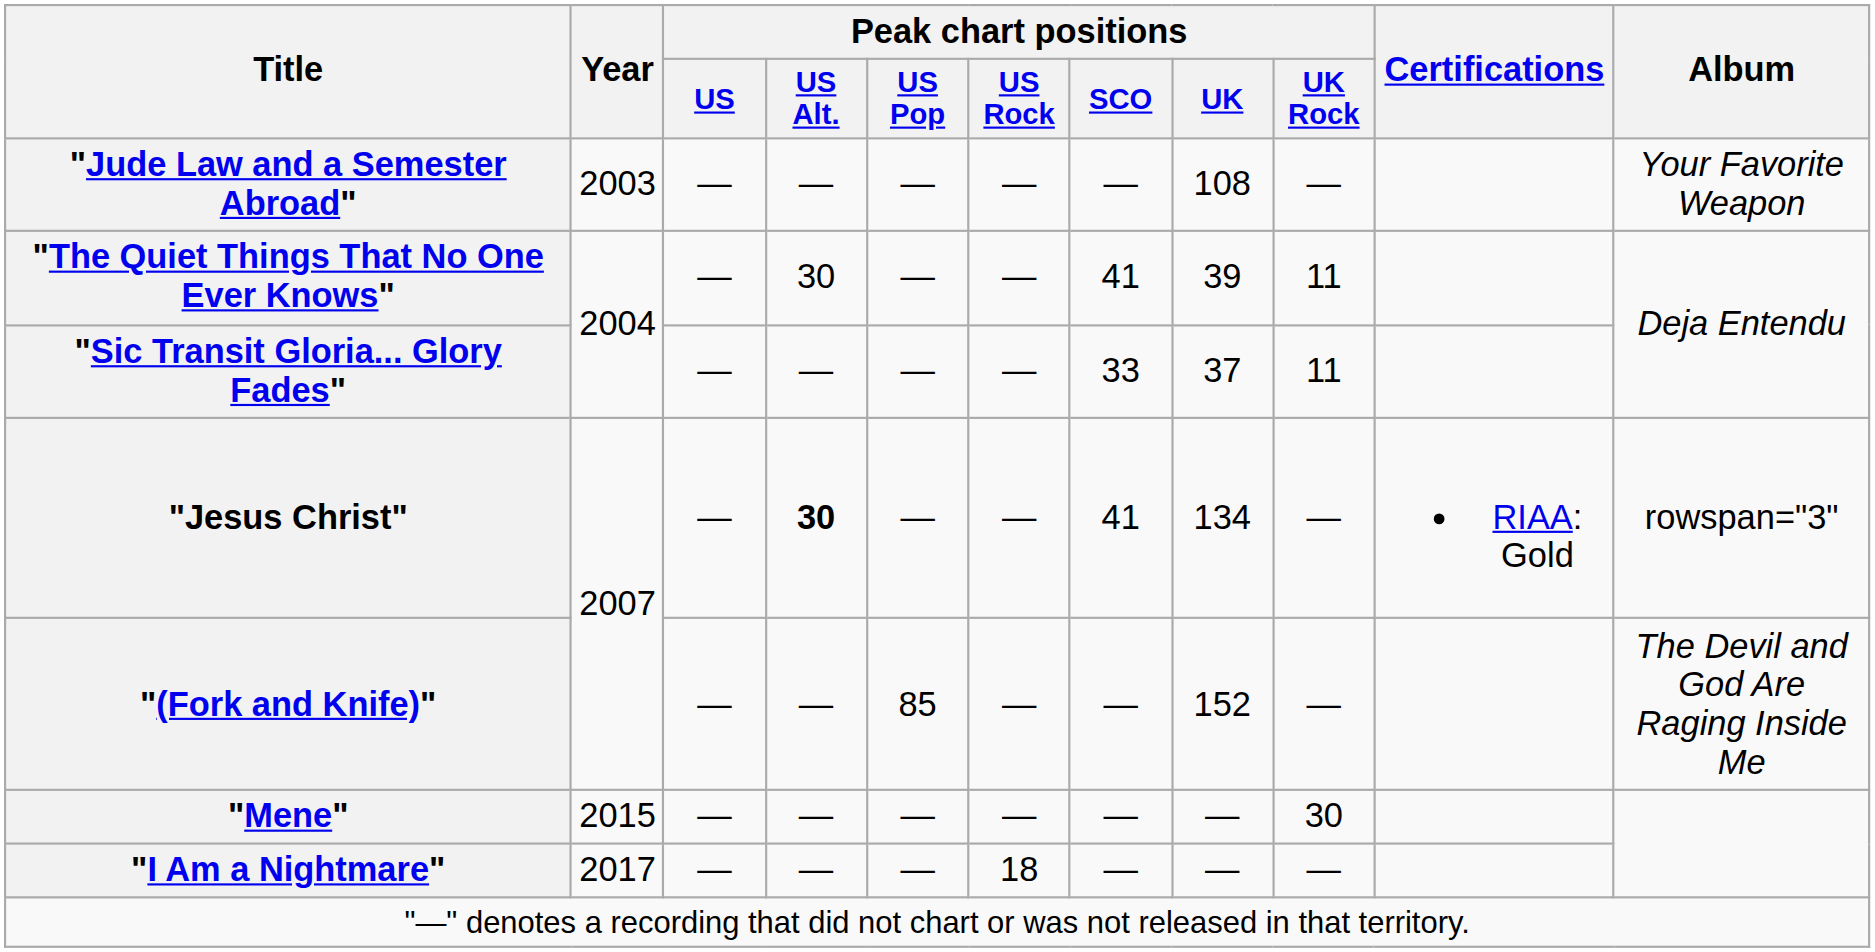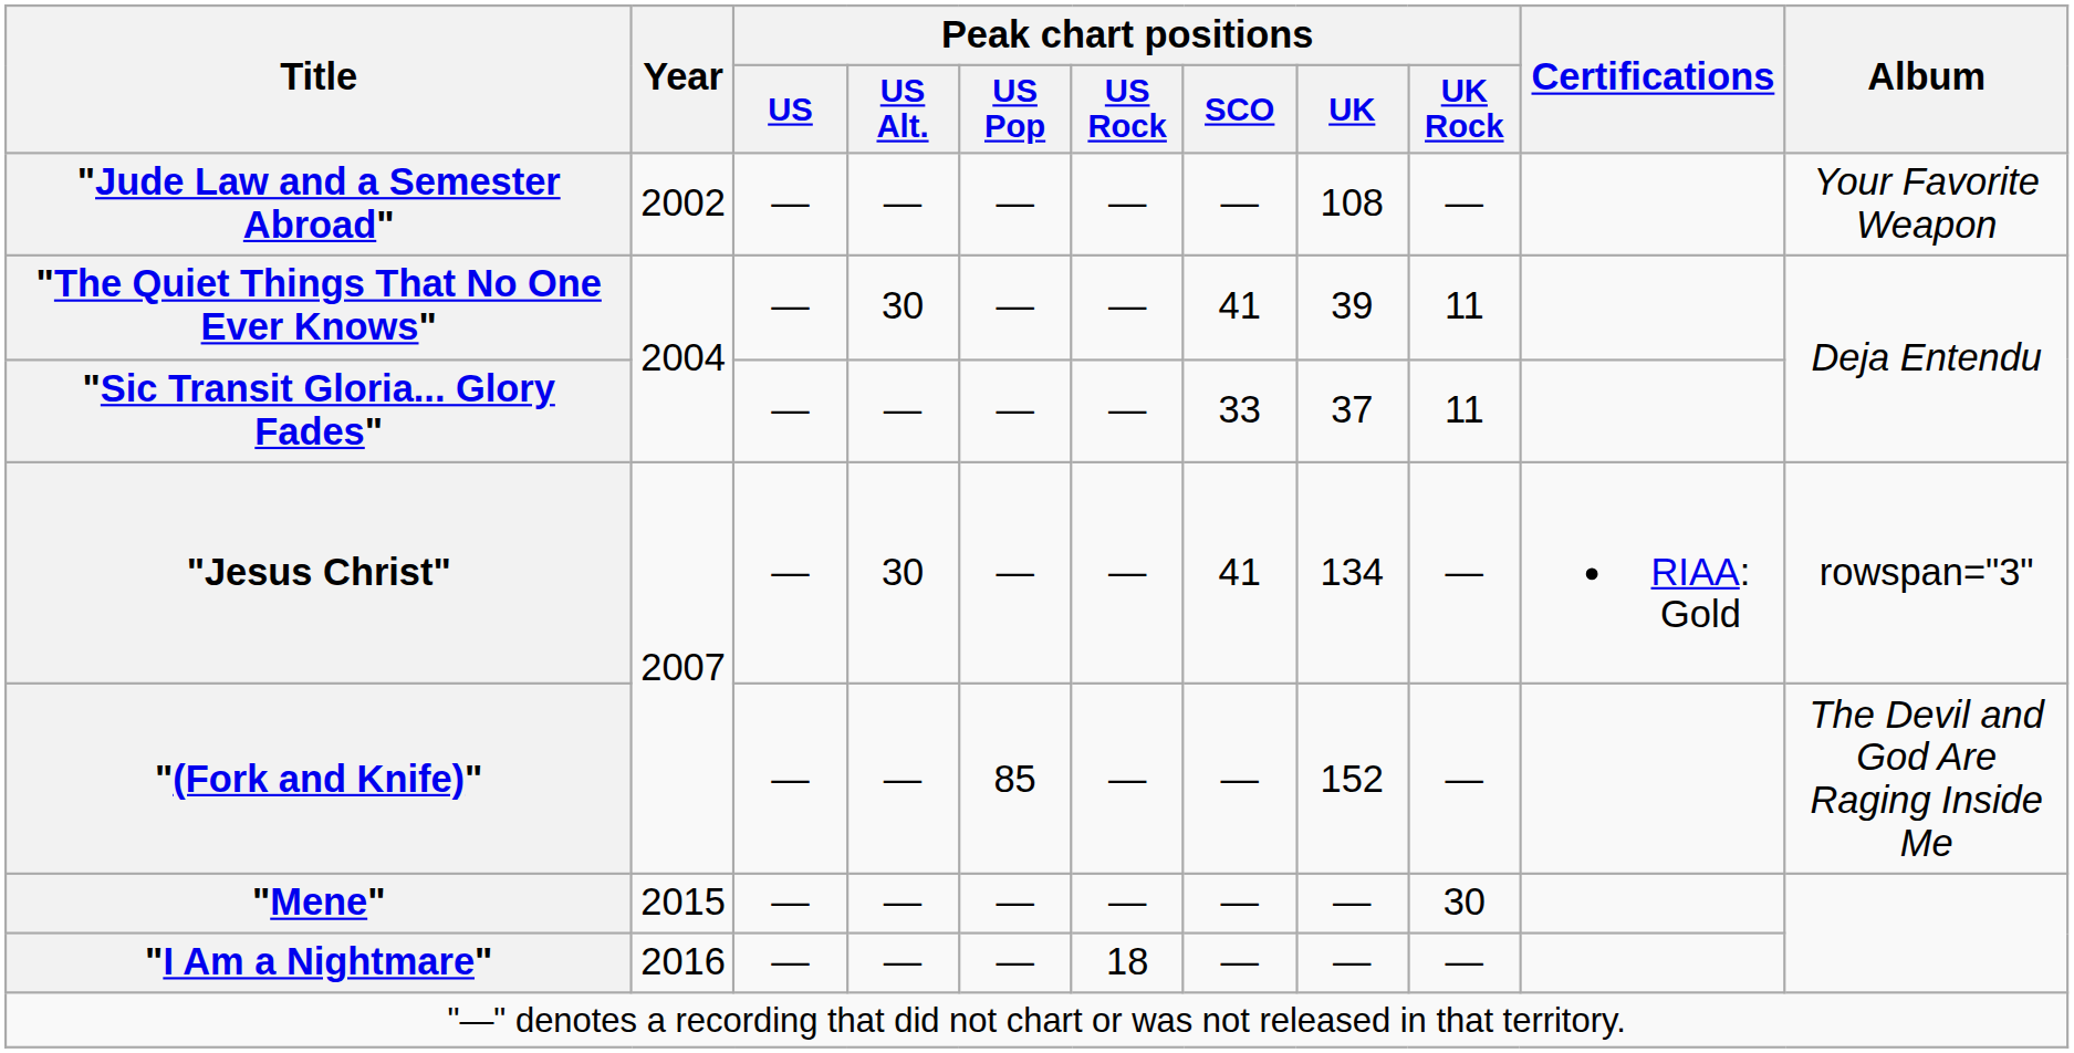"Jude Law and a Semester Abroad" | Year: 2003 -> 2002
"Jesus Christ" | Peak chart positions / US Alt.: bold -> normal
"I Am a Nightmare" | Year: 2017 -> 2016
